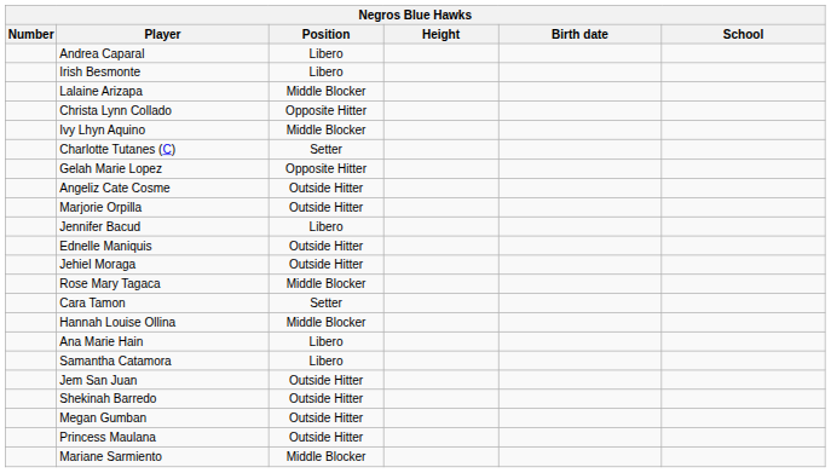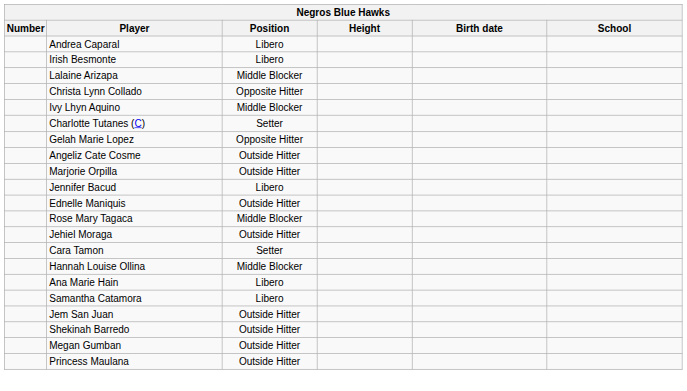rows swapped: Rose Mary Tagaca <-> Jehiel Moraga
- row: Mariane Sarmiento | Middle Blocker
